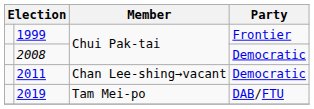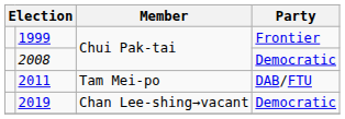2011 | Member: Chan Lee-shing→vacant -> Tam Mei-po
2011 | Party: Democratic -> DAB/FTU
2019 | Member: Tam Mei-po -> Chan Lee-shing→vacant
2019 | Party: DAB/FTU -> Democratic
